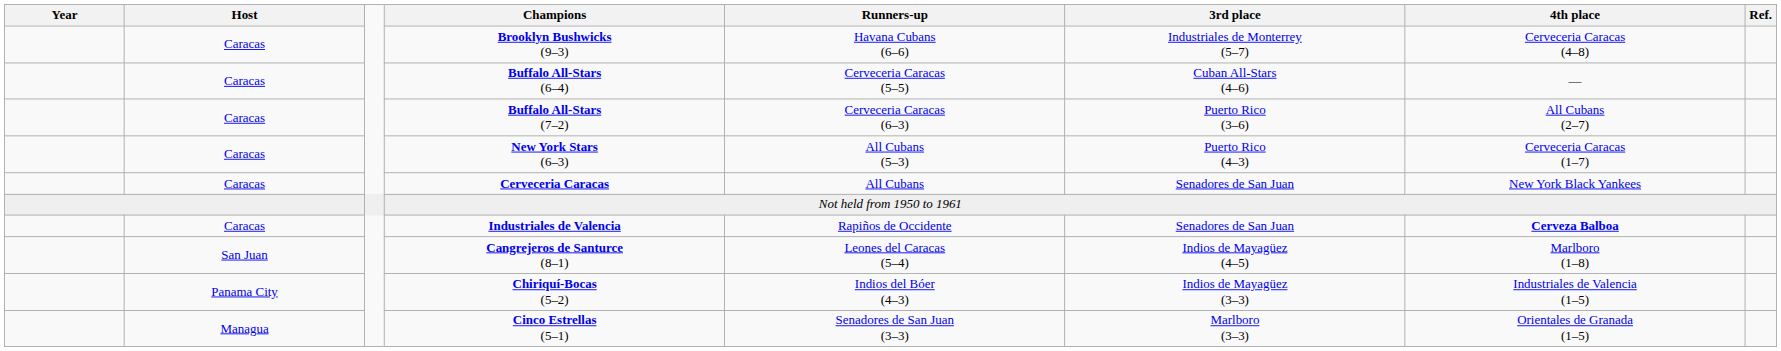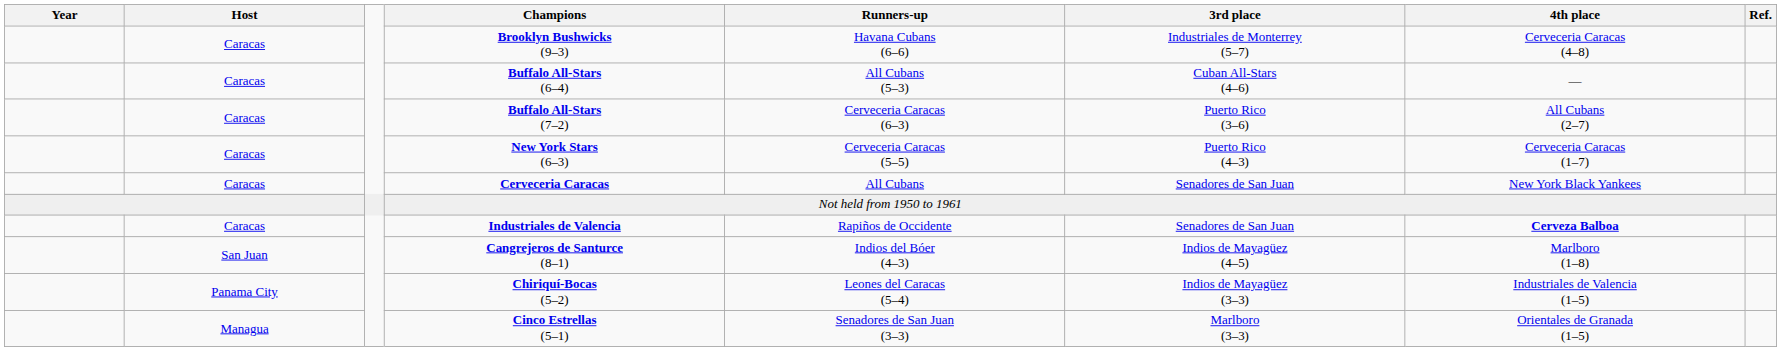Buffalo All-Stars (6–4) | Runners-up: Cerveceria Caracas (5–5) -> All Cubans (5–3)
New York Stars (6–3) | Runners-up: All Cubans (5–3) -> Cerveceria Caracas (5–5)
Cangrejeros de Santurce (8–1) | Runners-up: Leones del Caracas (5–4) -> Indios del Bóer (4–3)
Chiriquí-Bocas (5–2) | Runners-up: Indios del Bóer (4–3) -> Leones del Caracas (5–4)
